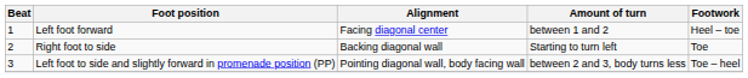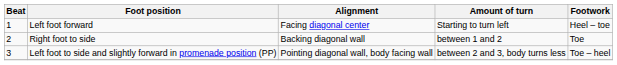Left foot forward | Amount of turn: between 1 and 2 -> Starting to turn left
Right foot to side | Amount of turn: Starting to turn left -> between 1 and 2
